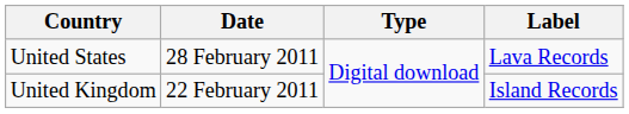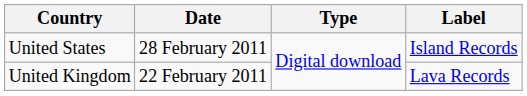United States | Label: Lava Records -> Island Records
United Kingdom | Label: Island Records -> Lava Records
